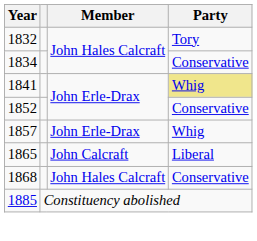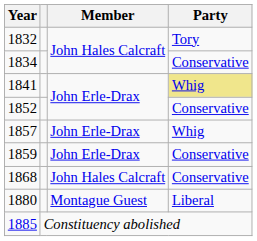+ row: 1859 | John Erle-Drax | Conservative
- row: 1865 | John Calcraft | Liberal
+ row: 1880 | Montague Guest | Liberal
